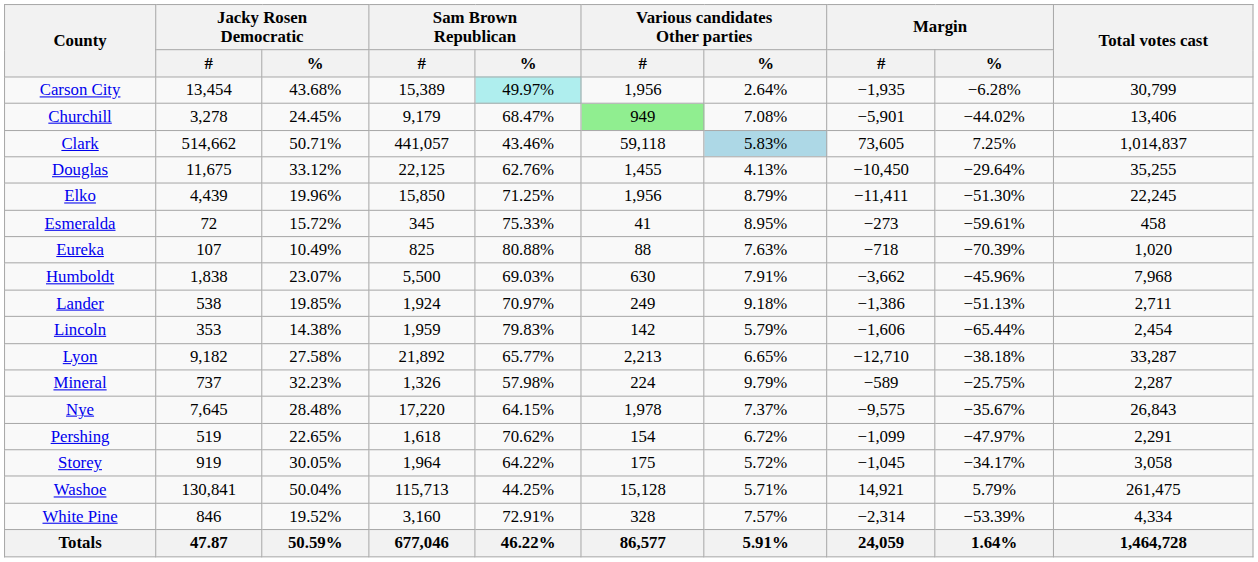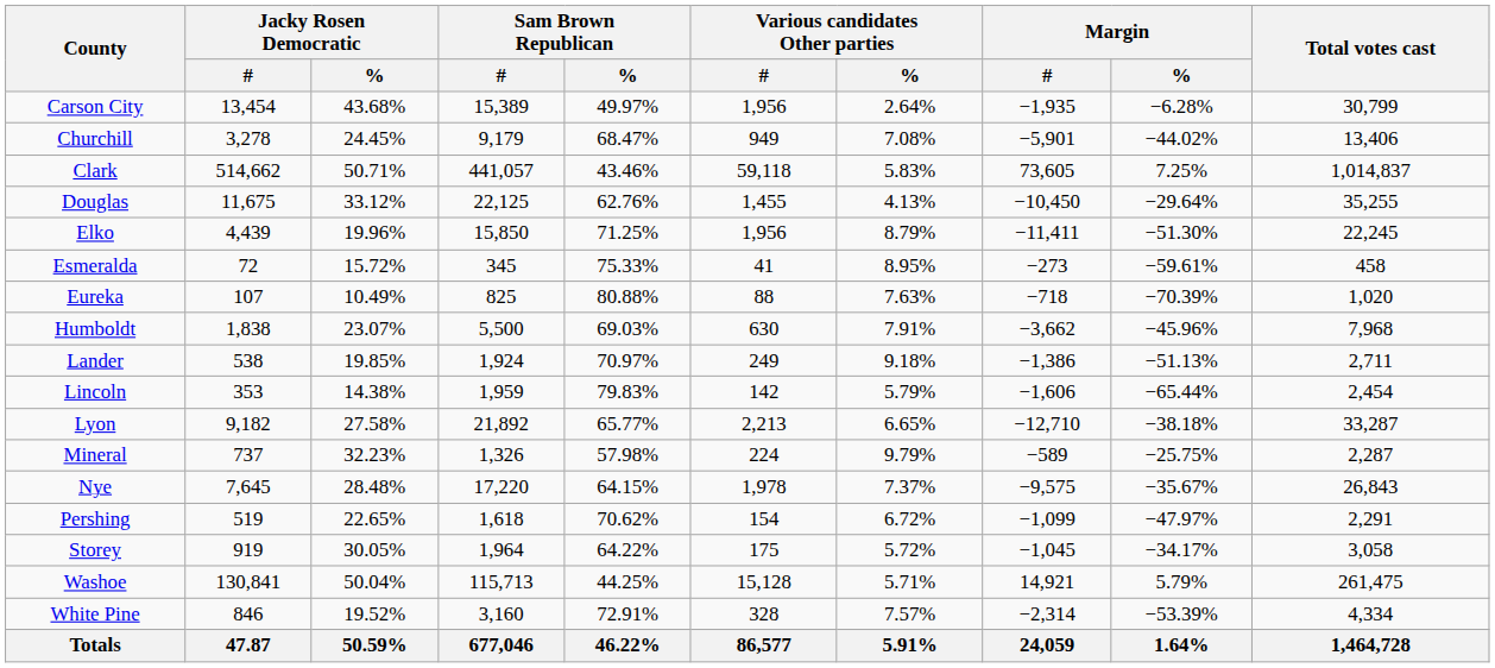Carson City | Sam Brown Republican / %: paleturquoise background -> no background
Churchill | Various candidates Other parties / #: lightgreen background -> no background
Clark | Various candidates Other parties / %: lightblue background -> no background
